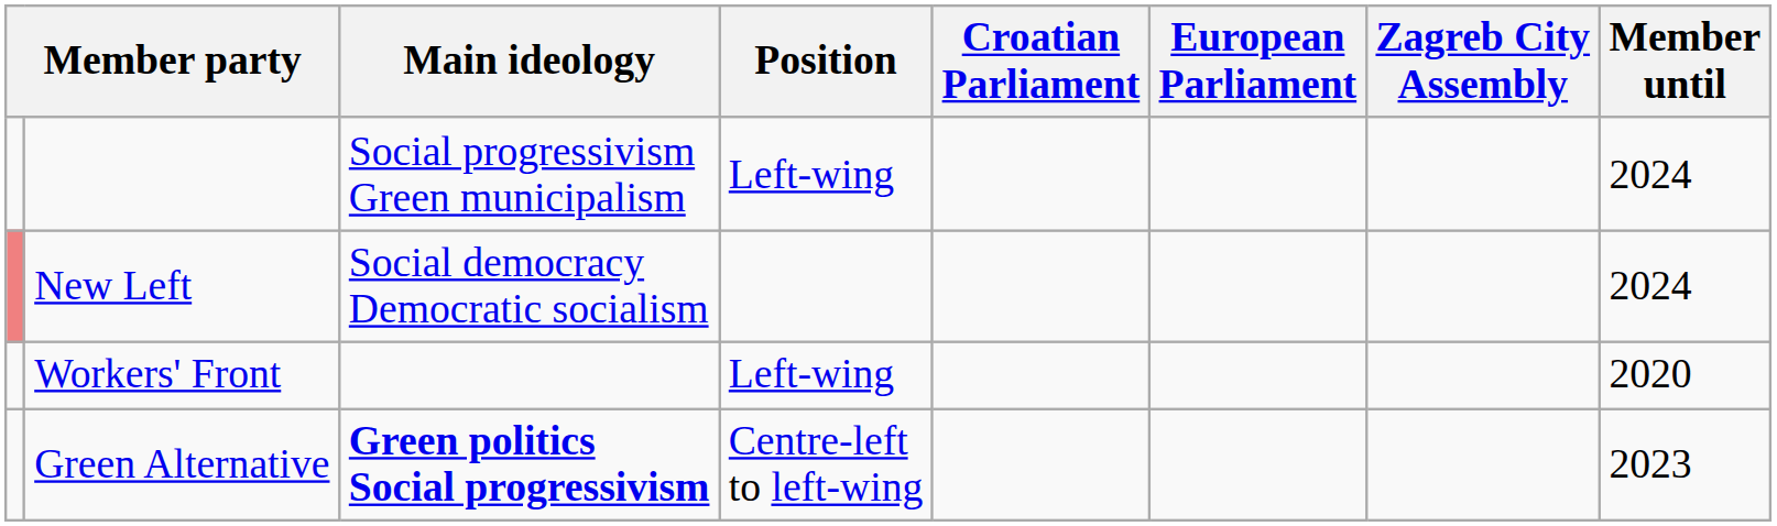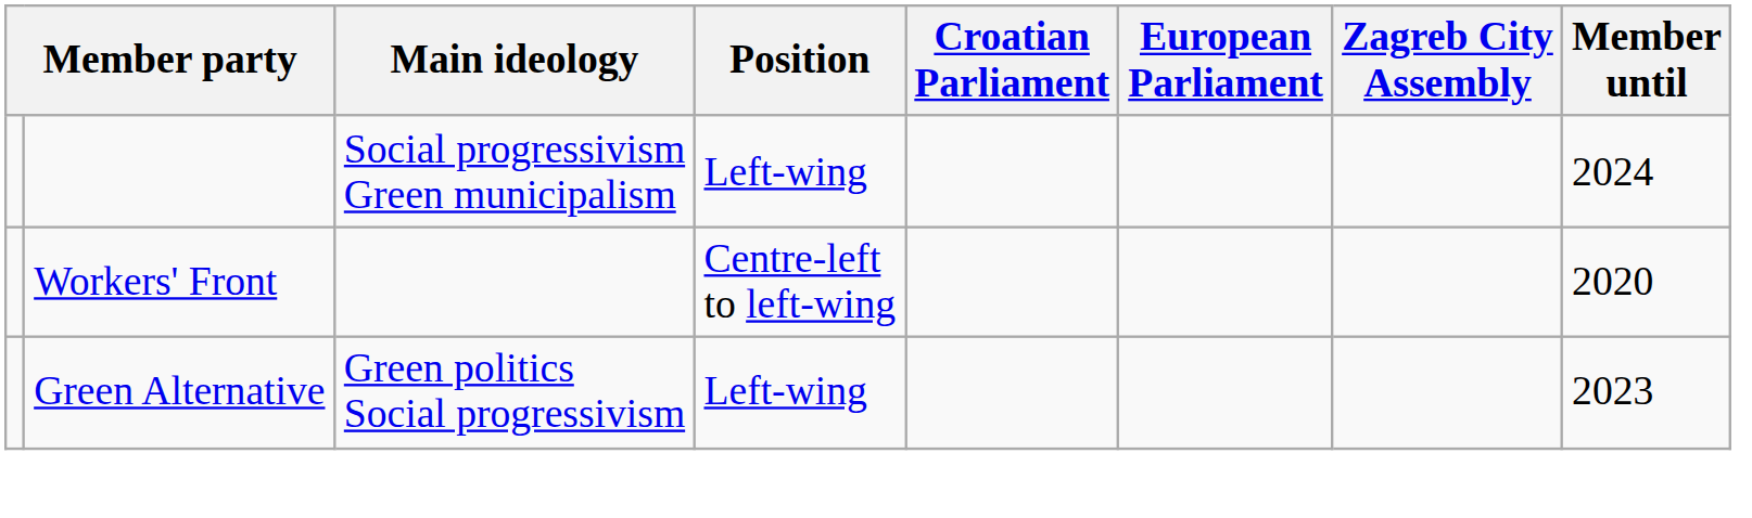- row: New Left | Social democracy Democratic socialism | 2024
Workers' Front | Position: Left-wing -> Centre-left to left-wing
Green Alternative | Main ideology: bold -> normal
Green Alternative | Position: Centre-left to left-wing -> Left-wing
